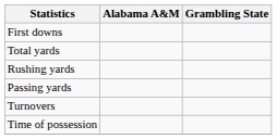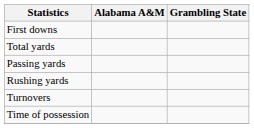rows swapped: Rushing yards <-> Passing yards
